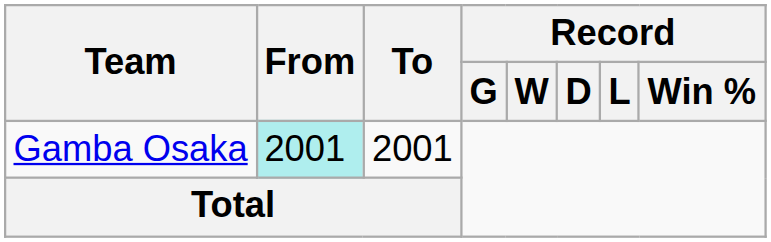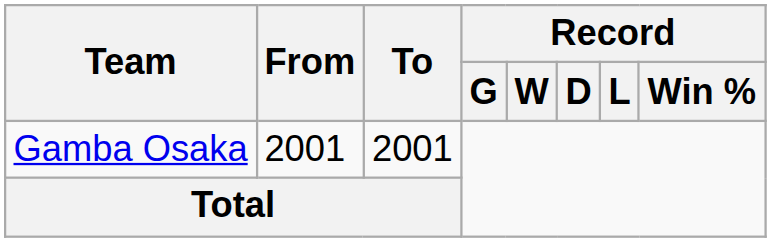Gamba Osaka | From: paleturquoise background -> no background
